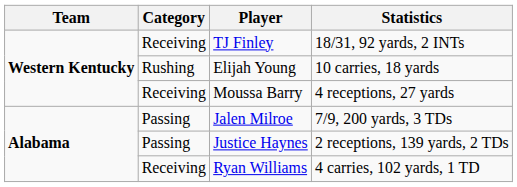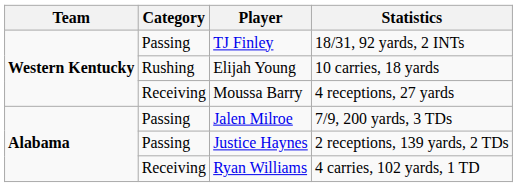TJ Finley | Category: Receiving -> Passing
